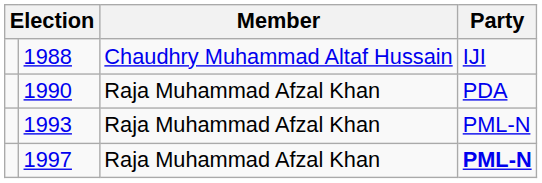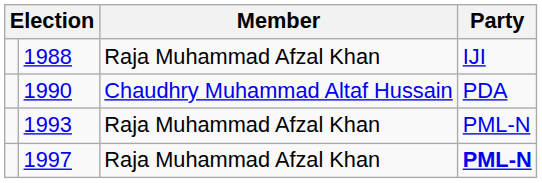1988 | Member: Chaudhry Muhammad Altaf Hussain -> Raja Muhammad Afzal Khan
1990 | Member: Raja Muhammad Afzal Khan -> Chaudhry Muhammad Altaf Hussain
